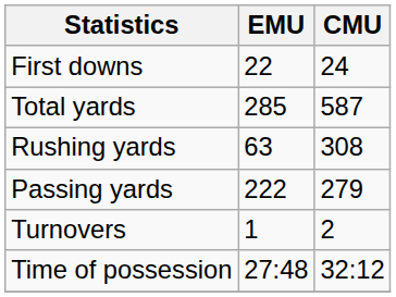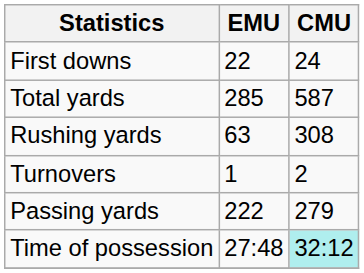rows swapped: Passing yards <-> Turnovers
Time of possession | CMU: no background -> paleturquoise background
